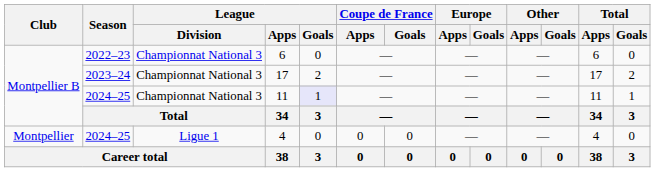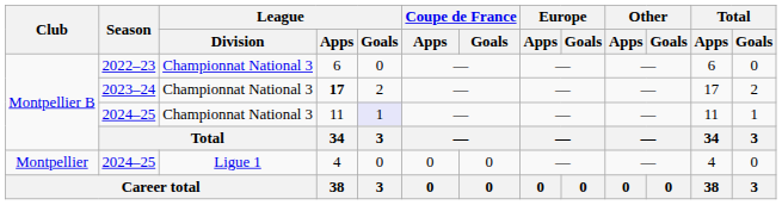row 4 | League / Apps: normal -> bold
